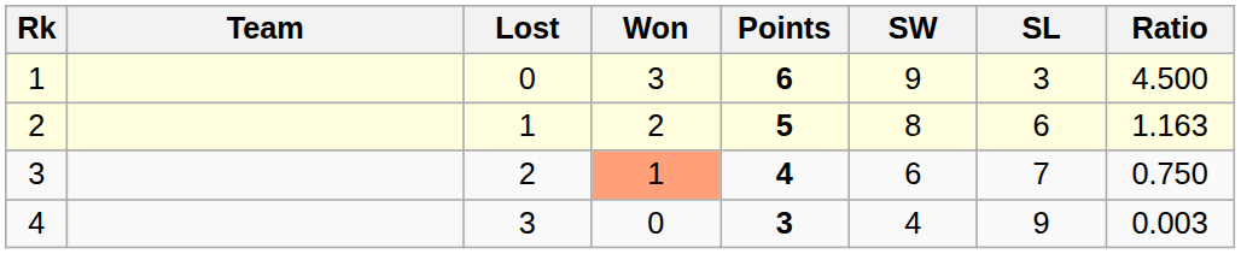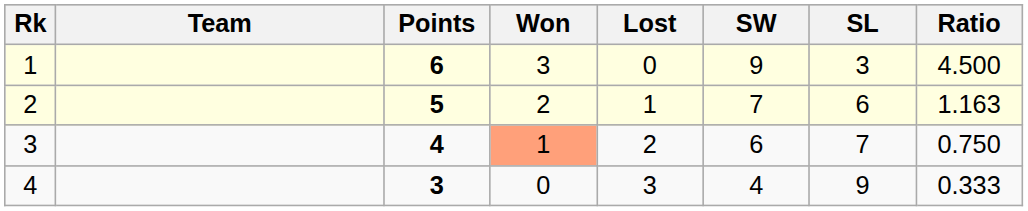columns swapped: Points <-> Lost
row 3 | SW: 8 -> 7
row 5 | Ratio: 0.003 -> 0.333
